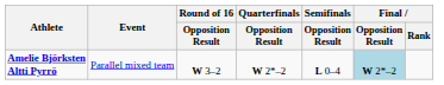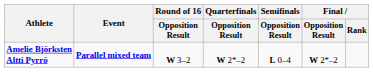Amelie Björksten Altti Pyrrö | Event: normal -> bold
Amelie Björksten Altti Pyrrö | Final / Opposition Result: lightblue background -> no background
